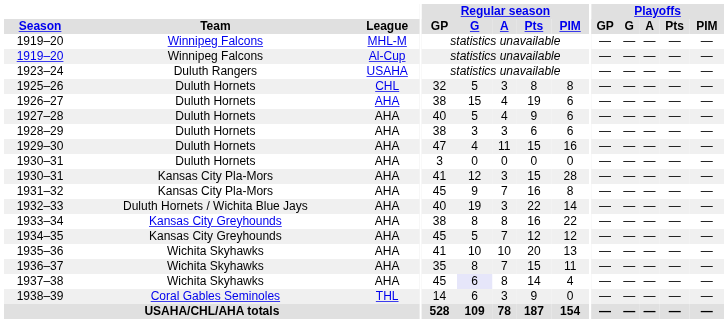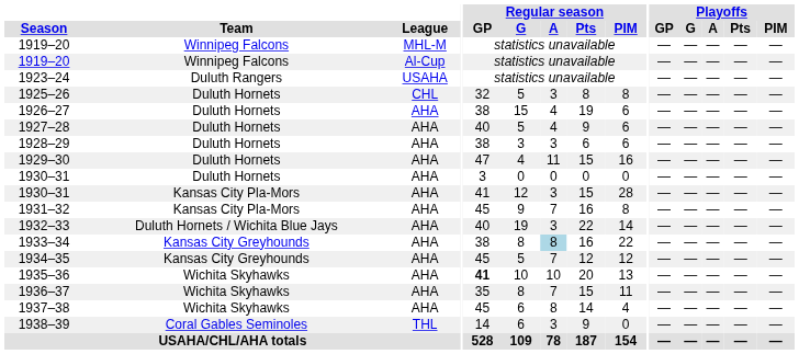1933–34 | Regular season / A: no background -> lightblue background
1935–36 | Regular season / GP: normal -> bold
1937–38 | Regular season / G: lavender background -> no background
